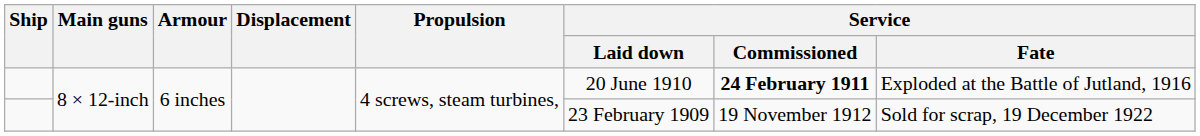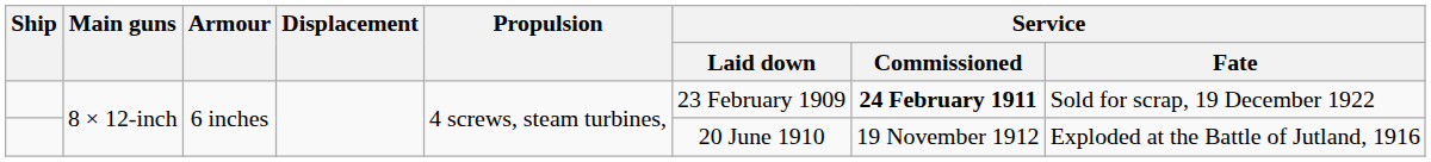row 3 | Service / Laid down: 20 June 1910 -> 23 February 1909
row 3 | Service / Fate: Exploded at the Battle of Jutland, 1916 -> Sold for scrap, 19 December 1922
row 4 | Service / Laid down: 23 February 1909 -> 20 June 1910
row 4 | Service / Fate: Sold for scrap, 19 December 1922 -> Exploded at the Battle of Jutland, 1916
